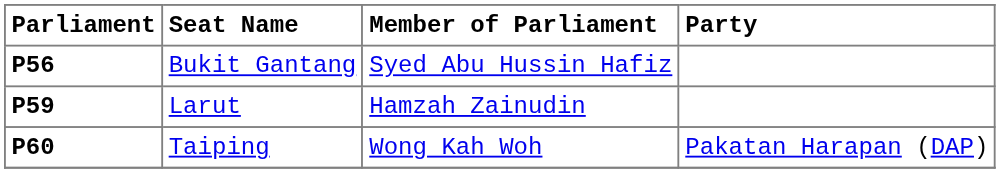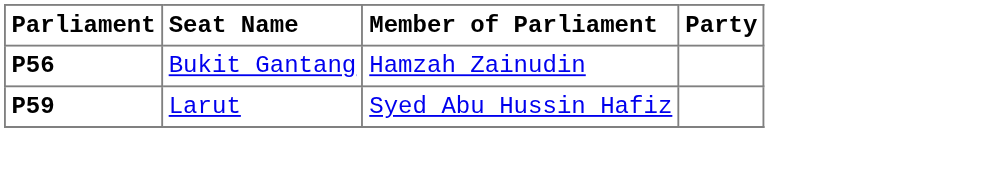P56 | Member of Parliament: Syed Abu Hussin Hafiz -> Hamzah Zainudin
P59 | Member of Parliament: Hamzah Zainudin -> Syed Abu Hussin Hafiz
- row: P60 | Taiping | Wong Kah Woh | Pakatan Harapan (DAP)
